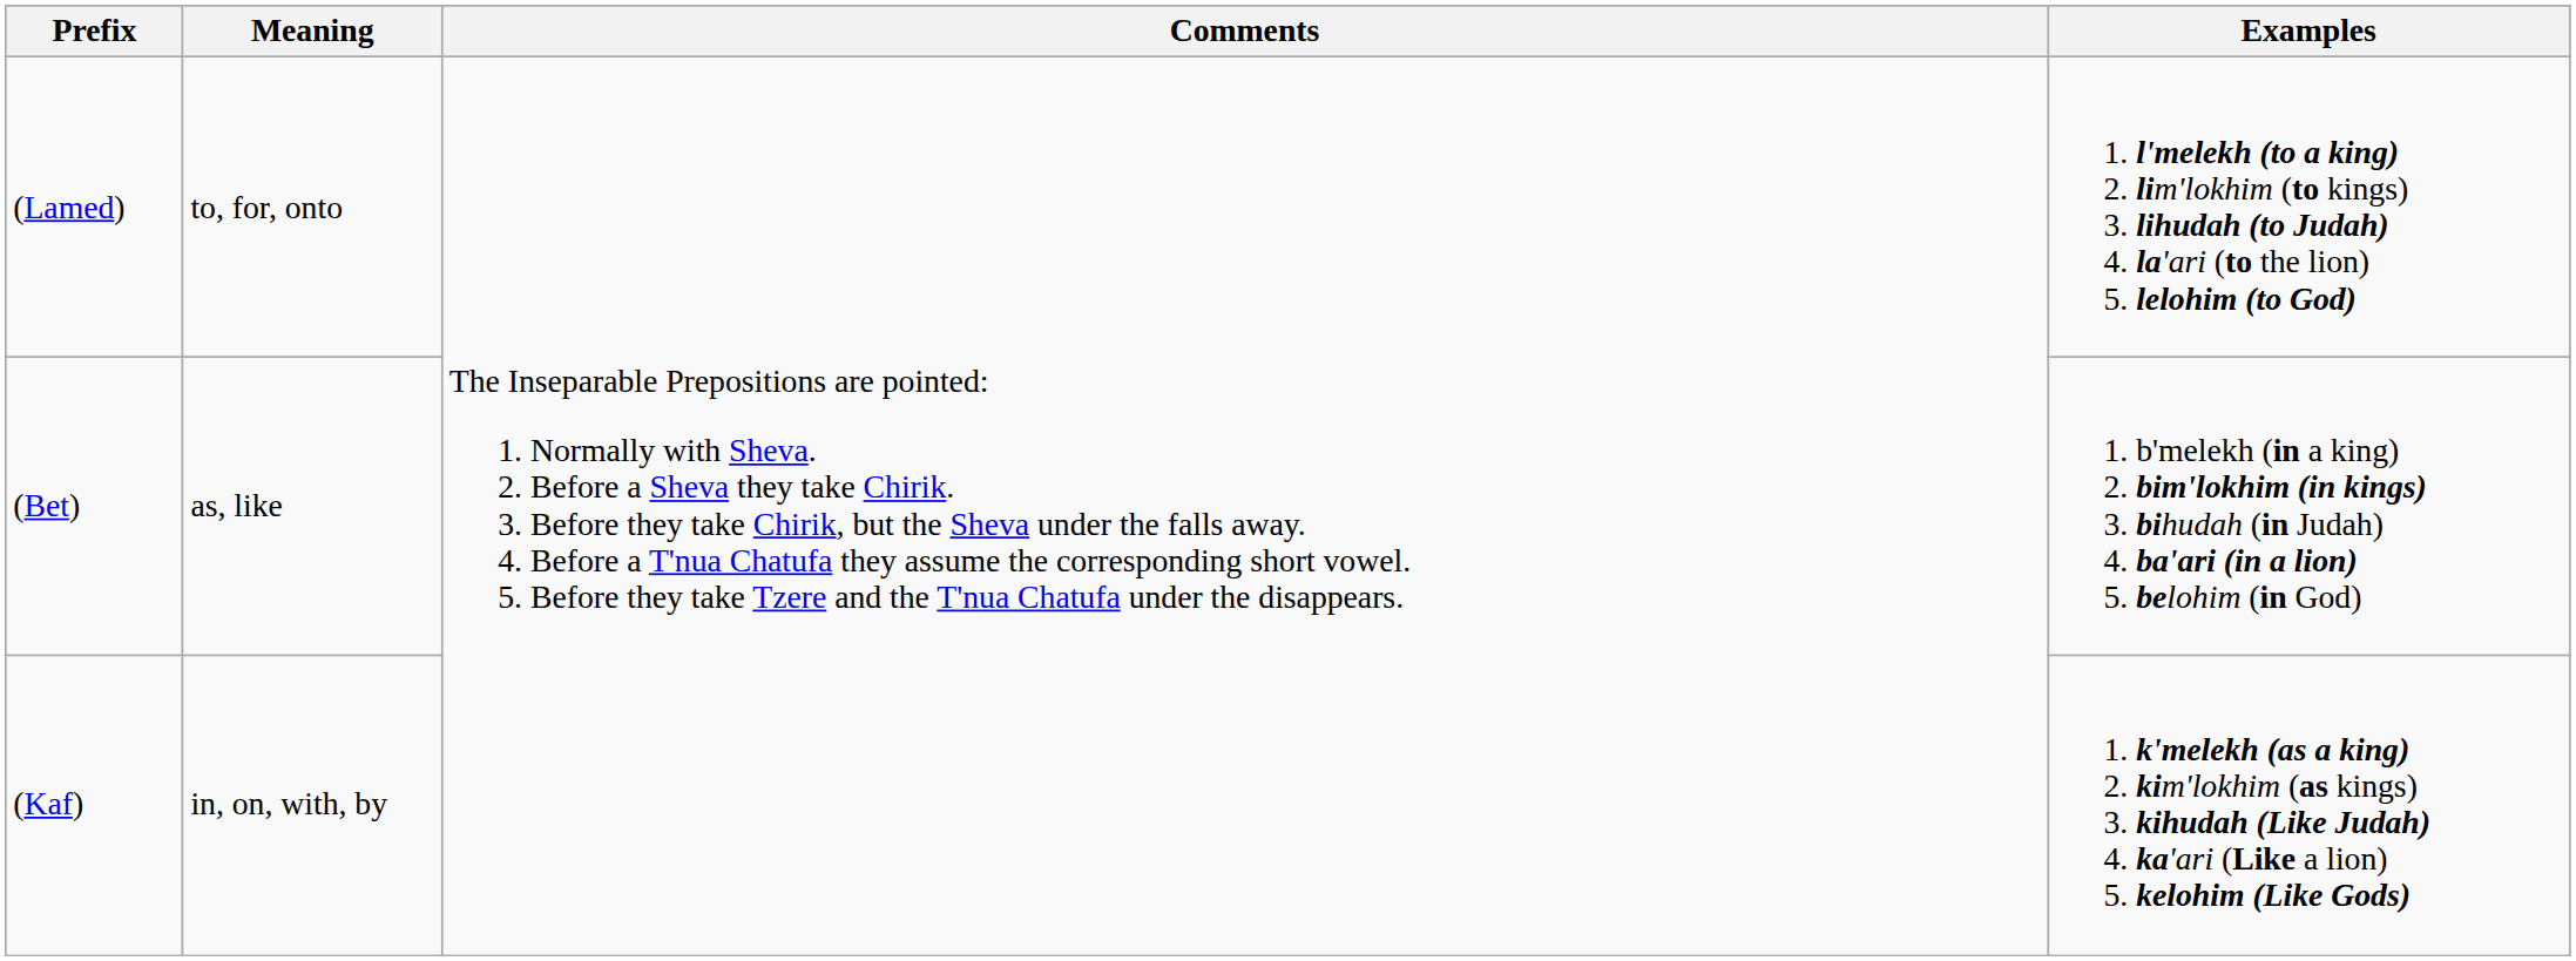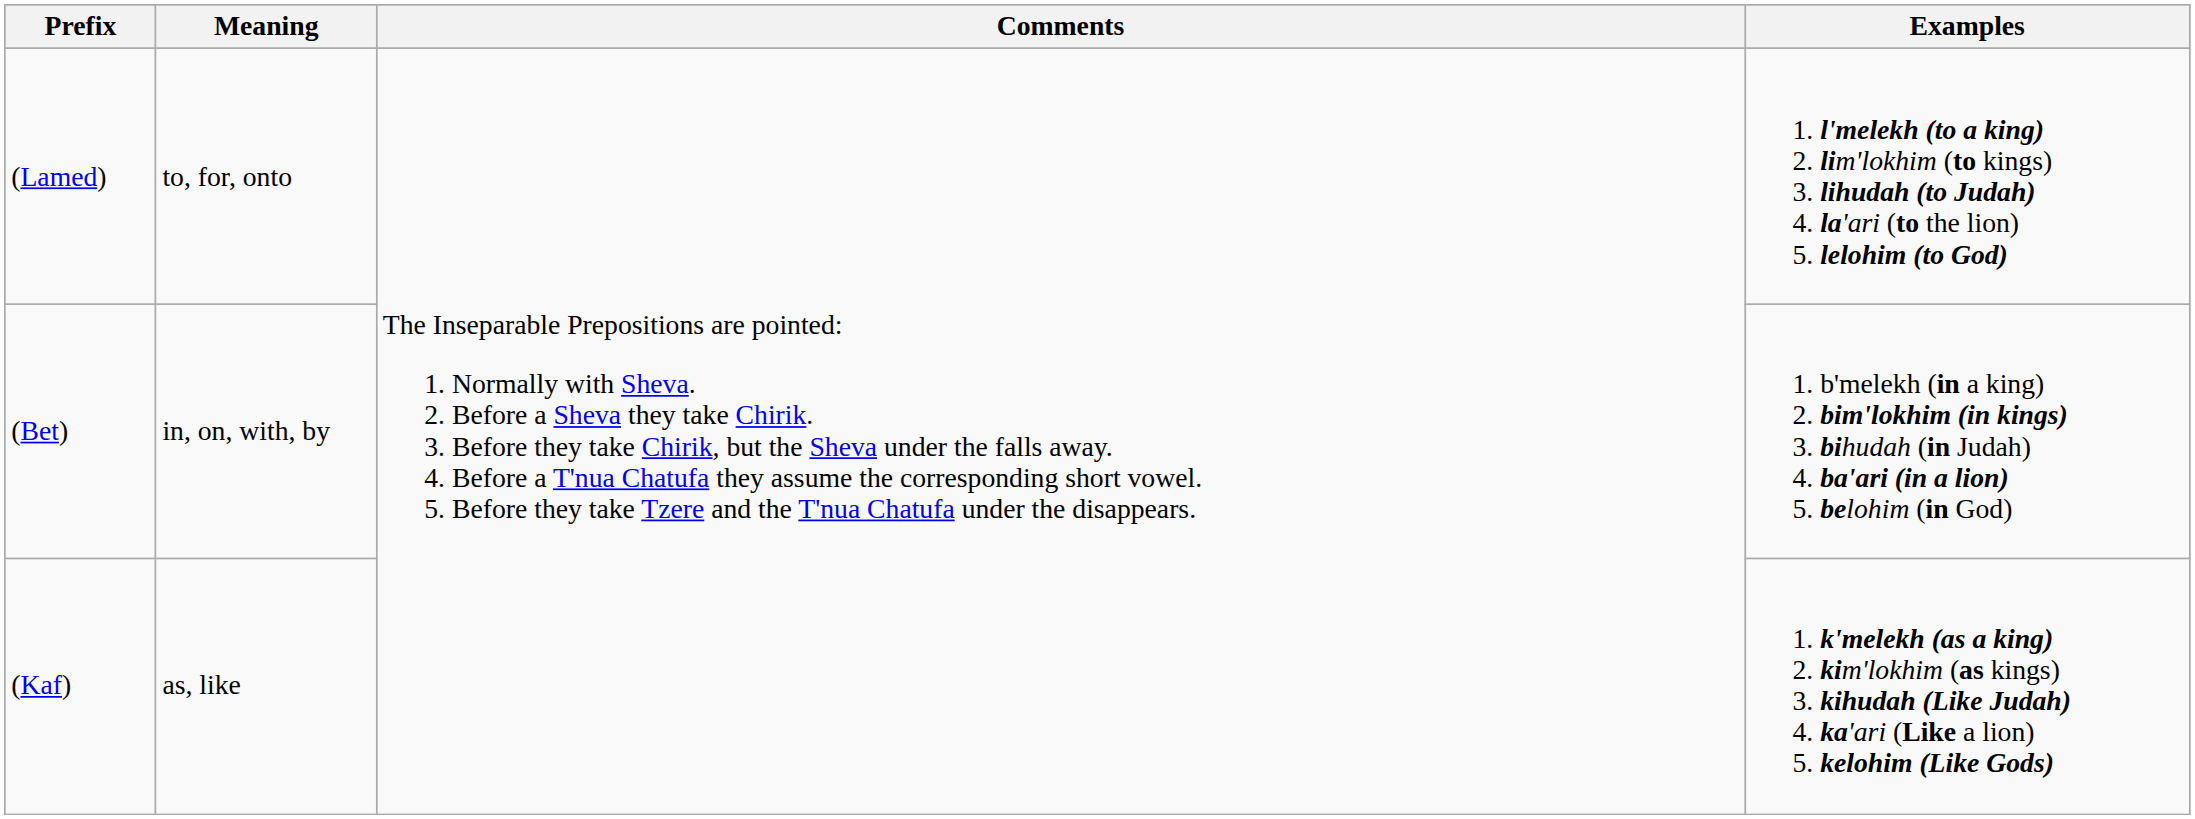(Bet) | Meaning: as, like -> in, on, with, by
(Kaf) | Meaning: in, on, with, by -> as, like
